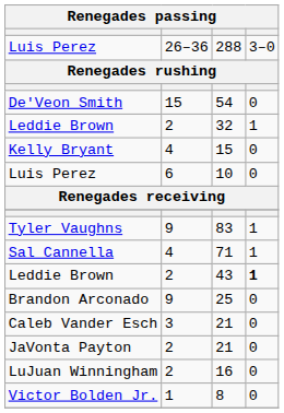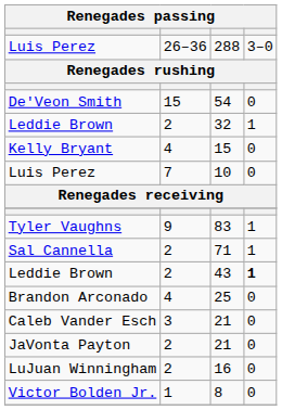10 | column 2: 6 -> 7
71 | column 2: 4 -> 2
25 | column 2: 9 -> 4
